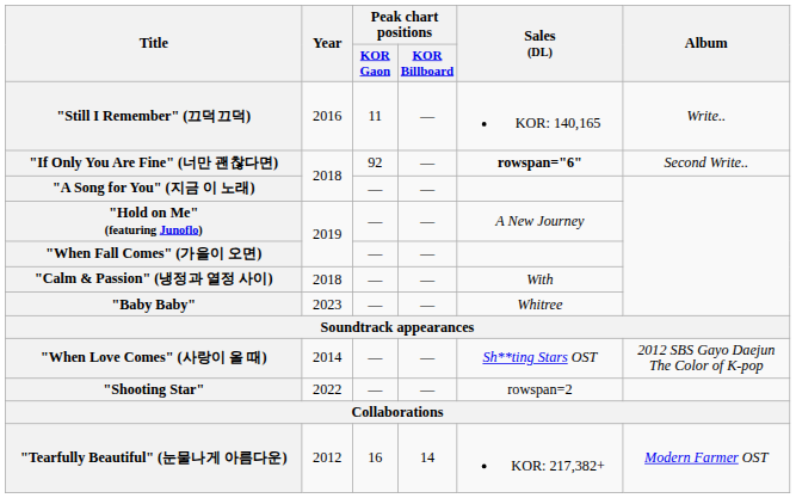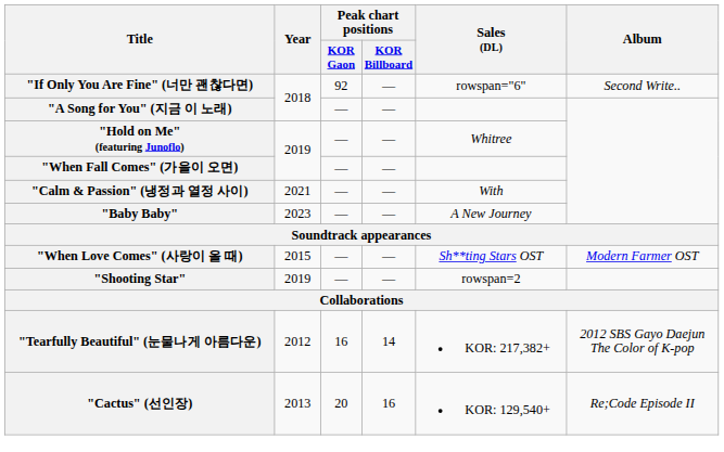- row: "Still I Remember" (끄덕끄덕) | 2016 | 11 | — | KOR: 140,165 | Write..
"If Only You Are Fine" (너만 괜찮다면) | Sales (DL): bold -> normal
"Hold on Me" (featuring Junoflo) | Sales (DL): A New Journey -> Whitree
"Calm & Passion" (냉정과 열정 사이) | Year: 2018 -> 2021
"Baby Baby" | Sales (DL): Whitree -> A New Journey
"When Love Comes" (사랑이 올 때) | Year: 2014 -> 2015
"When Love Comes" (사랑이 올 때) | Album: 2012 SBS Gayo Daejun The Color of K-pop -> Modern Farmer OST
"Shooting Star" | Year: 2022 -> 2019
"Tearfully Beautiful" (눈물나게 아름다운) | Album: Modern Farmer OST -> 2012 SBS Gayo Daejun The Color of K-pop
+ row: "Cactus" (선인장) | 2013 | 20 | 16 | KOR: 129,540+ | Re;Code Episode II
